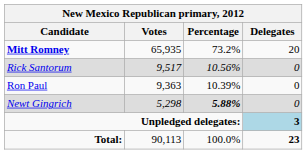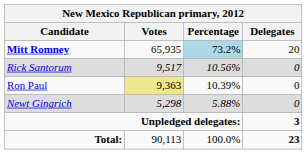Mitt Romney | Percentage: no background -> lightblue background
Ron Paul | Votes: no background -> khaki background
Newt Gingrich | Percentage: bold -> normal
Unpledged delegates: | Delegates: lightblue background -> no background
